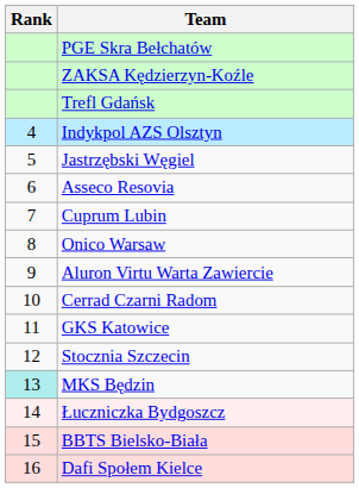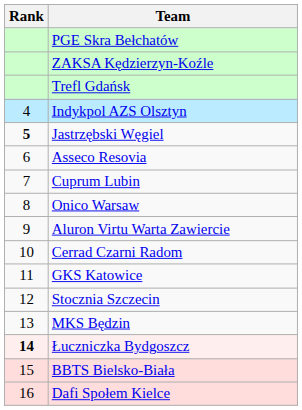Jastrzębski Węgiel | Rank: normal -> bold
MKS Będzin | Rank: paleturquoise background -> no background
Łuczniczka Bydgoszcz | Rank: normal -> bold
